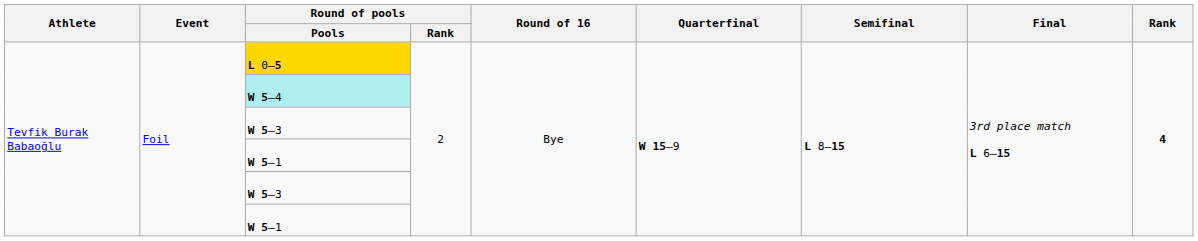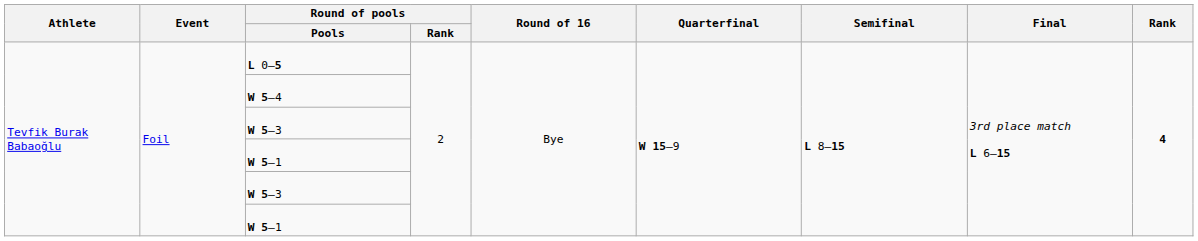L 0–5 | Round of pools / Pools: gold background -> no background
W 5–4 | Round of pools / Pools: paleturquoise background -> no background
